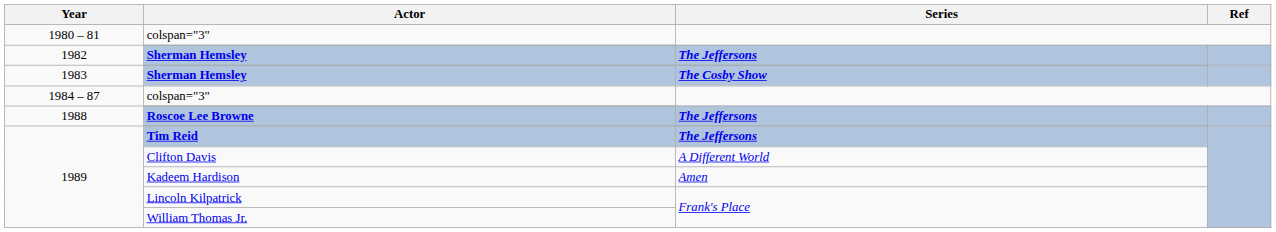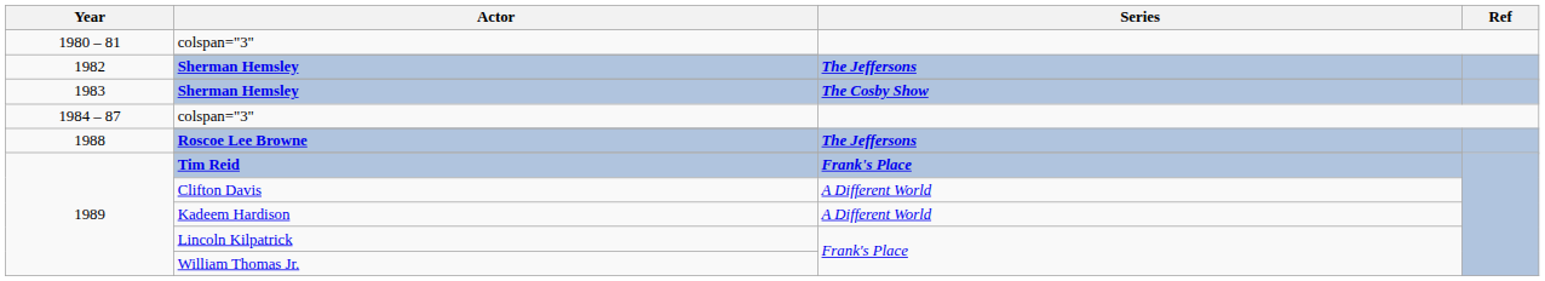Tim Reid | Series: The Jeffersons -> Frank's Place
Kadeem Hardison | Series: Amen -> A Different World
